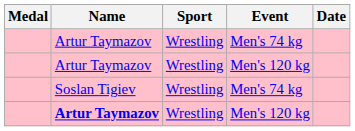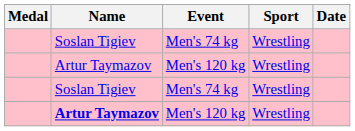columns swapped: Sport <-> Event
row 2 | Name: Artur Taymazov -> Soslan Tigiev
